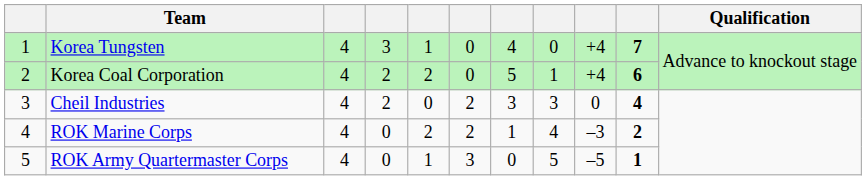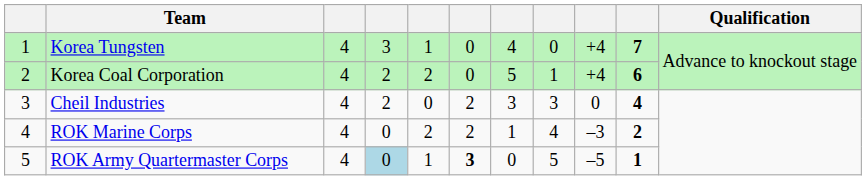ROK Army Quartermaster Corps | column 4: no background -> lightblue background
ROK Army Quartermaster Corps | column 6: normal -> bold
